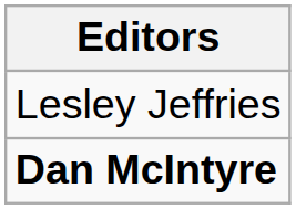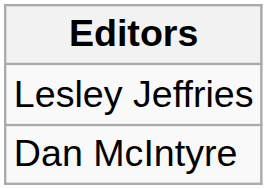row 3 | column 1: bold -> normal
